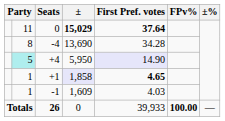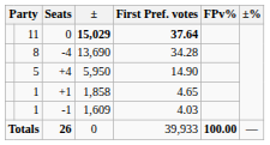+4 | column 2: paleturquoise background -> no background
+4 | First Pref. votes: lavender background -> no background
+1 | ±: lavender background -> no background
+1 | First Pref. votes: bold -> normal
